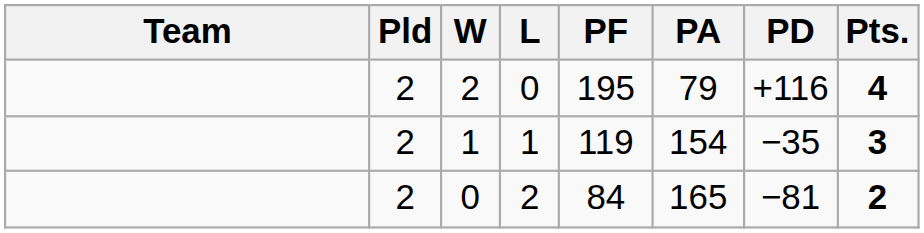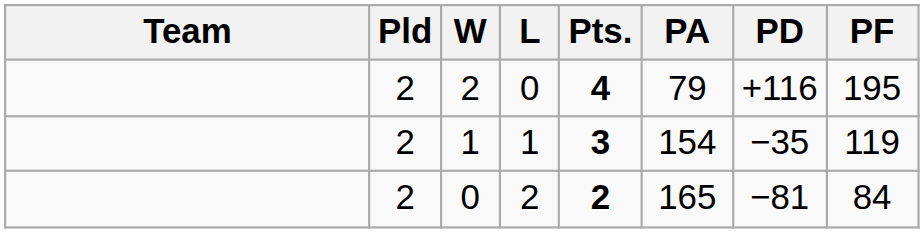columns swapped: PF <-> Pts.
